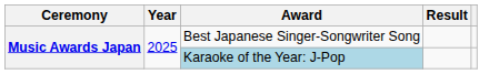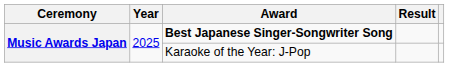Best Japanese Singer-Songwriter Song | Award: normal -> bold
Karaoke of the Year: J-Pop | Award: lightblue background -> no background
